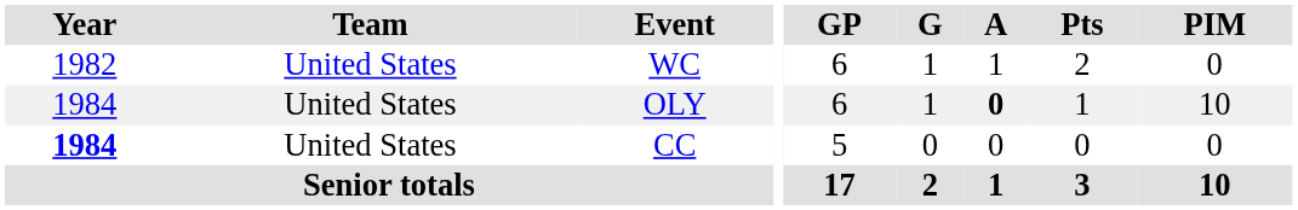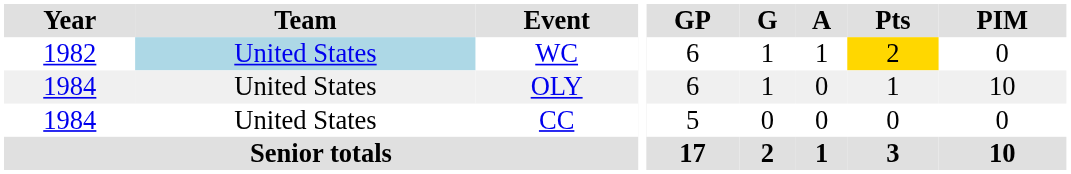WC | Team: no background -> lightblue background
WC | Pts: no background -> gold background
OLY | A: bold -> normal
CC | Year: bold -> normal
